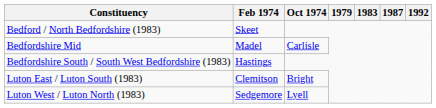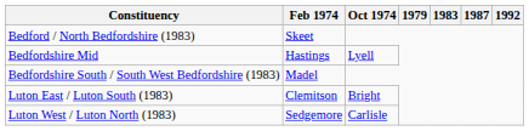Bedfordshire Mid | Feb 1974: Madel -> Hastings
Bedfordshire Mid | Oct 1974: Carlisle -> Lyell
Bedfordshire South / South West Bedfordshire (1983) | Feb 1974: Hastings -> Madel
Luton West / Luton North (1983) | Oct 1974: Lyell -> Carlisle
